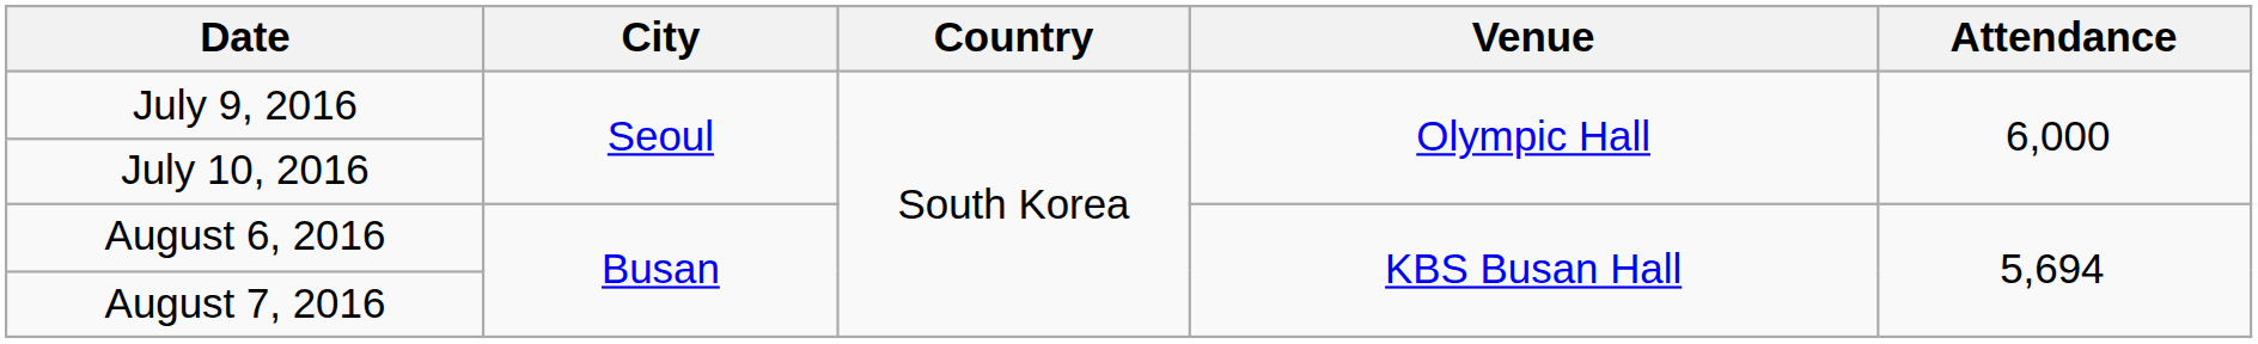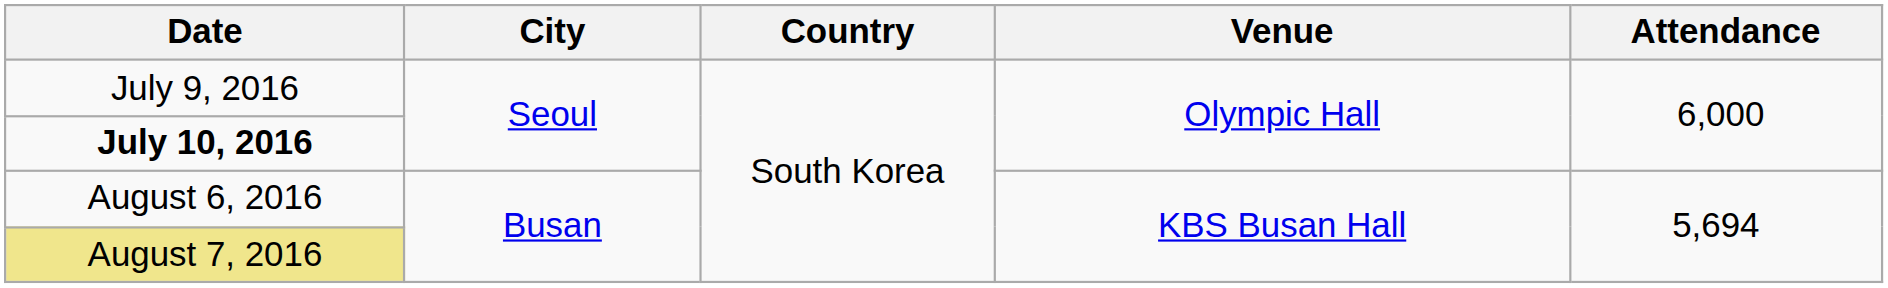July 10, 2016 | Date: normal -> bold
August 7, 2016 | Date: no background -> khaki background
